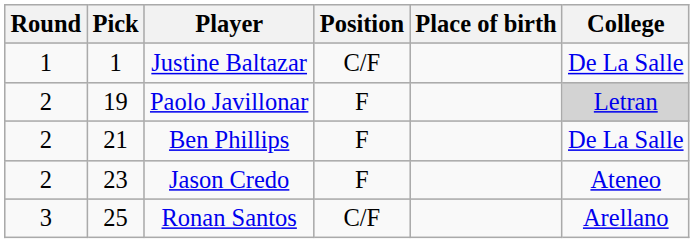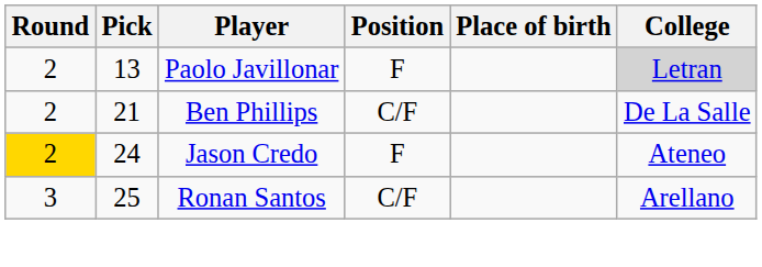- row: 1 | 1 | Justine Baltazar | C/F | De La Salle
Paolo Javillonar | Pick: 19 -> 13
Ben Phillips | Position: F -> C/F
Jason Credo | Round: no background -> gold background
Jason Credo | Pick: 23 -> 24
